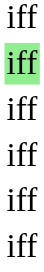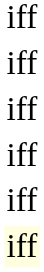row 2 | column 1: lightgreen background -> no background
row 6 | column 1: no background -> lightyellow background
